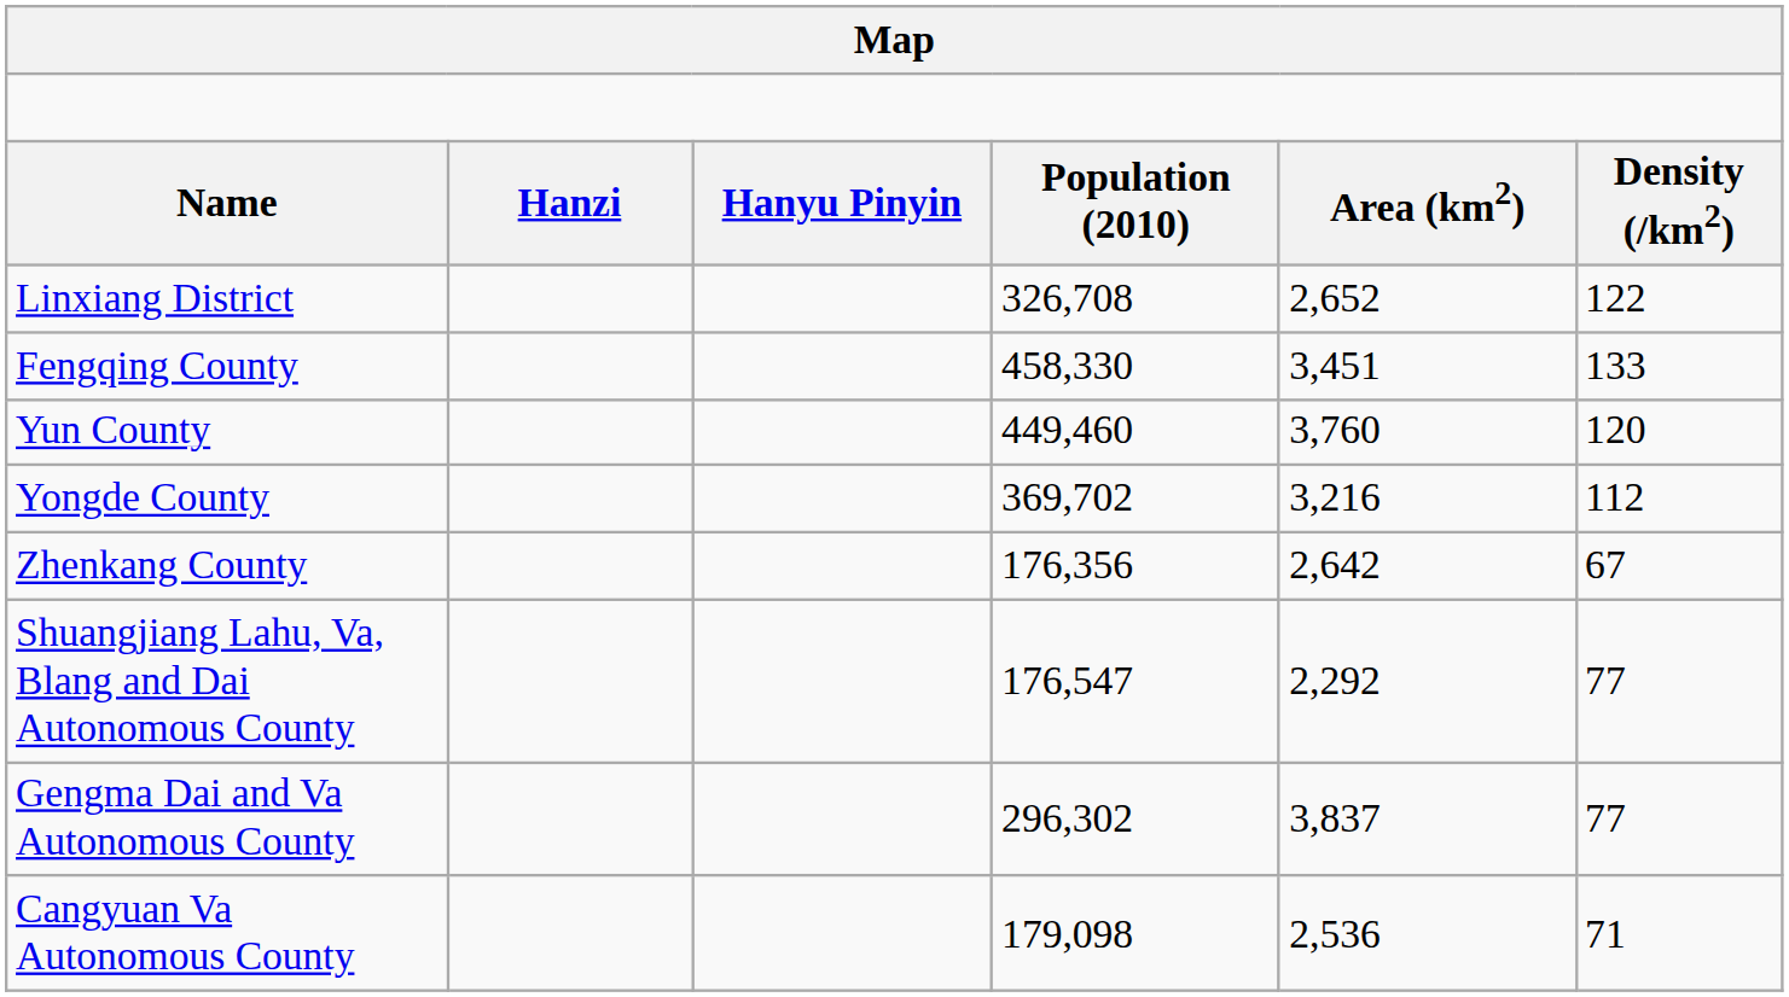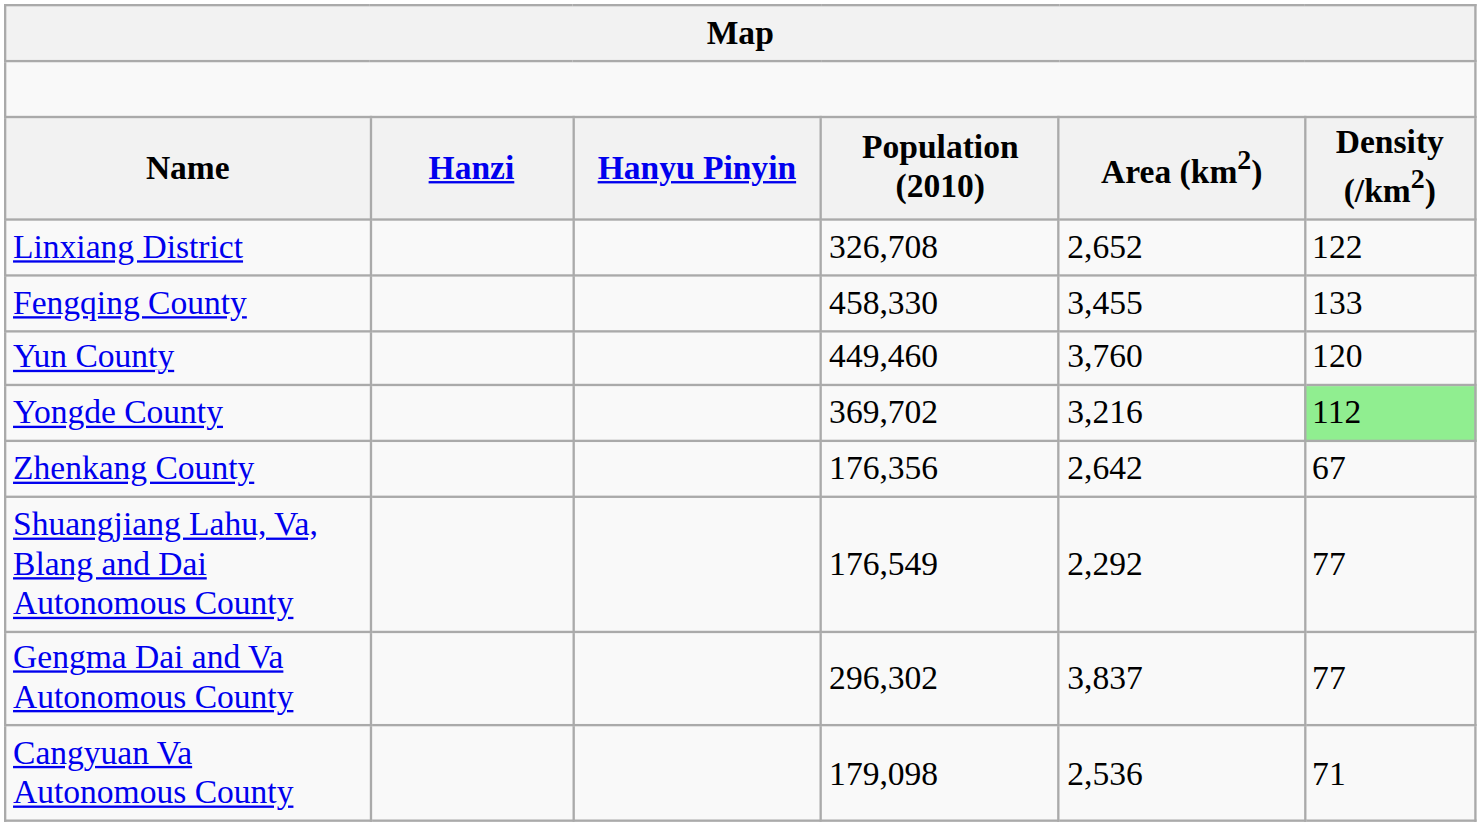Fengqing County | column 5: 3,451 -> 3,455
Yongde County | column 6: no background -> lightgreen background
Shuangjiang Lahu, Va, Blang and Dai Autonomous County | column 4: 176,547 -> 176,549
